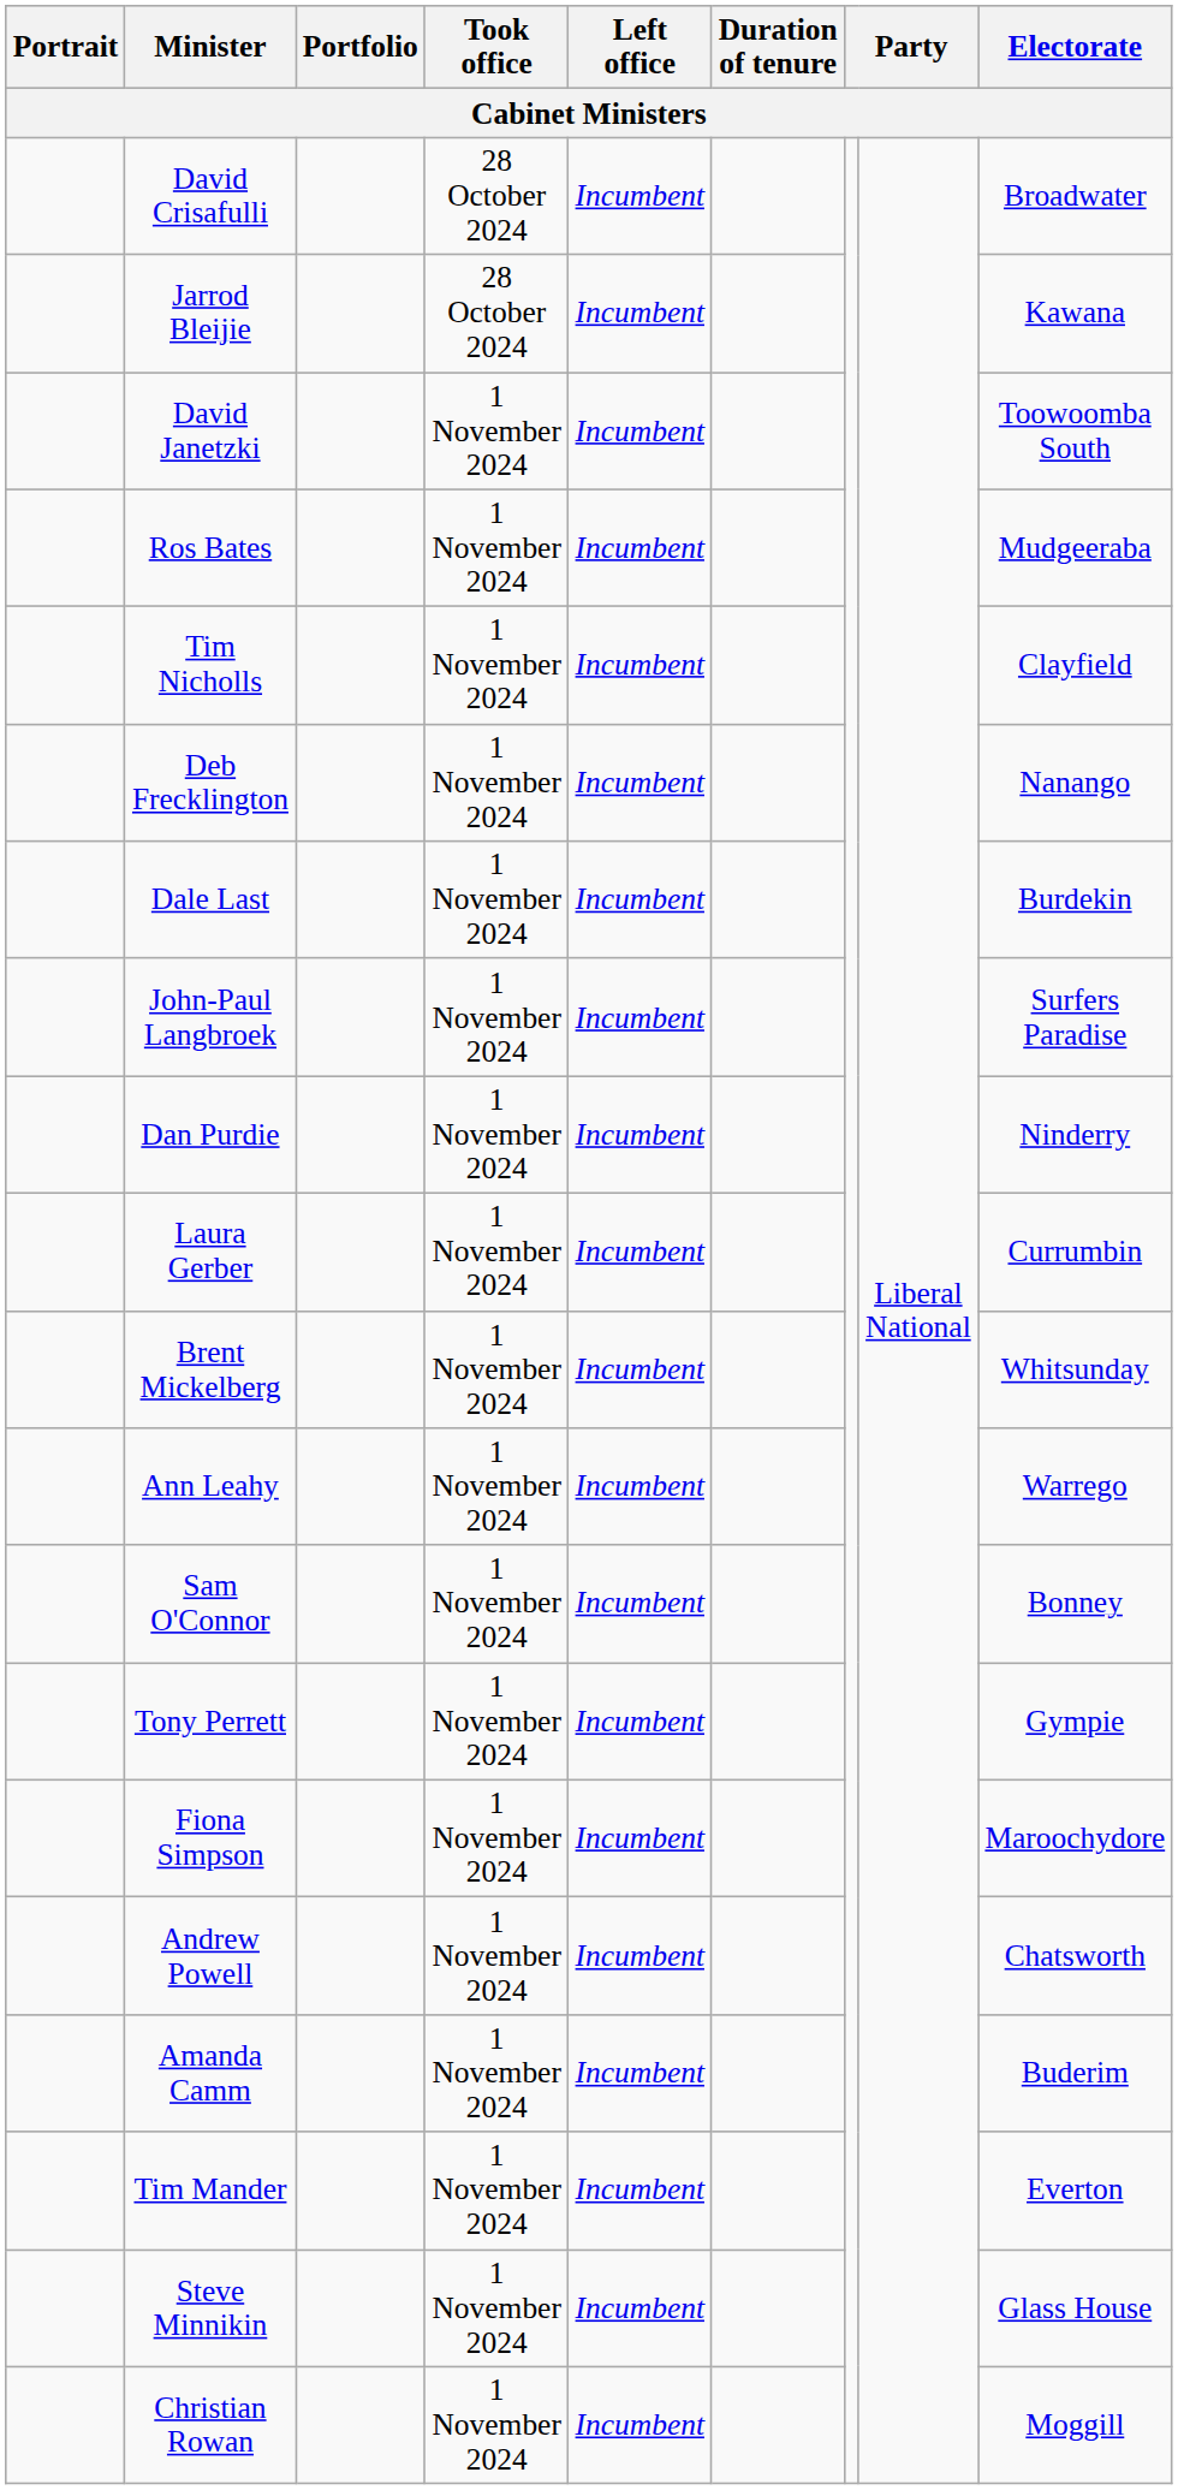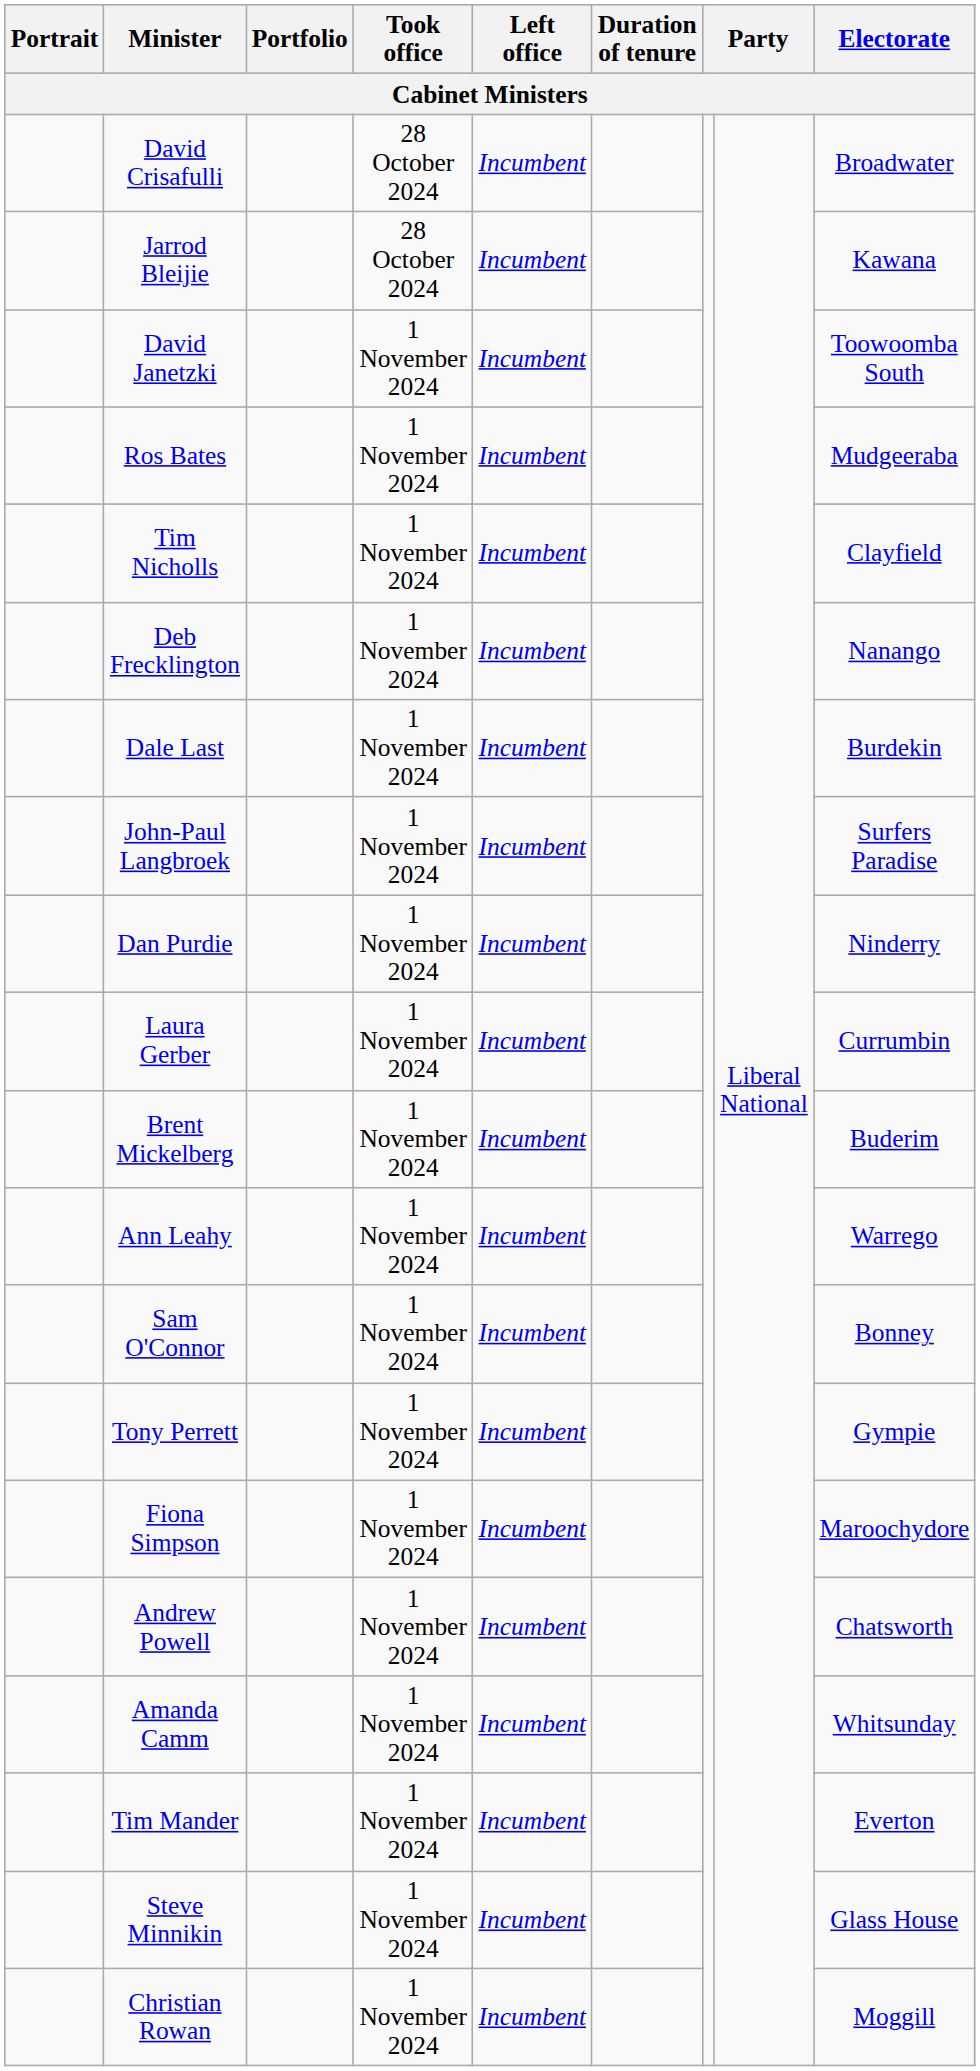Brent Mickelberg | Electorate: Whitsunday -> Buderim
Amanda Camm | Electorate: Buderim -> Whitsunday
